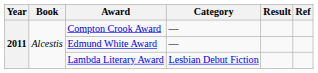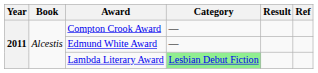Lambda Literary Award | Category: no background -> lightgreen background
